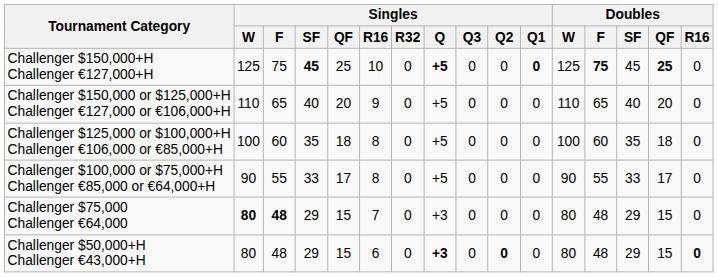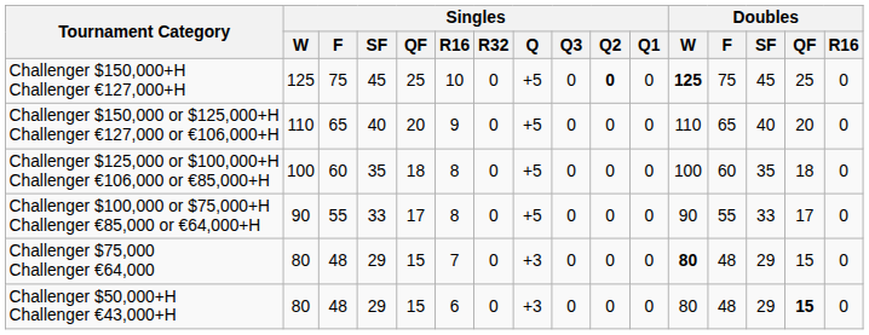Challenger $150,000+H Challenger €127,000+H | Singles / SF: bold -> normal
Challenger $150,000+H Challenger €127,000+H | Singles / Q: bold -> normal
Challenger $150,000+H Challenger €127,000+H | Singles / Q2: normal -> bold
Challenger $150,000+H Challenger €127,000+H | Singles / Q1: bold -> normal
Challenger $150,000+H Challenger €127,000+H | Doubles / W: normal -> bold
Challenger $150,000+H Challenger €127,000+H | Doubles / F: bold -> normal
Challenger $150,000+H Challenger €127,000+H | Doubles / QF: bold -> normal
Challenger $75,000 Challenger €64,000 | Singles / W: bold -> normal
Challenger $75,000 Challenger €64,000 | Singles / F: bold -> normal
Challenger $75,000 Challenger €64,000 | Doubles / W: normal -> bold
Challenger $50,000+H Challenger €43,000+H | Singles / Q: bold -> normal
Challenger $50,000+H Challenger €43,000+H | Singles / Q2: bold -> normal
Challenger $50,000+H Challenger €43,000+H | Doubles / QF: normal -> bold
Challenger $50,000+H Challenger €43,000+H | Doubles / R16: bold -> normal
